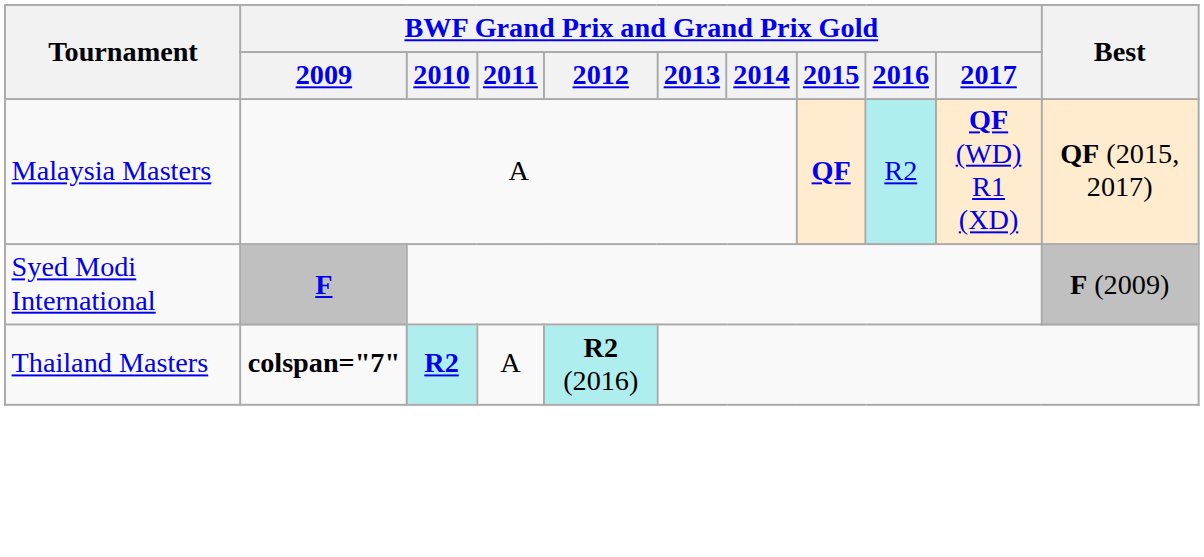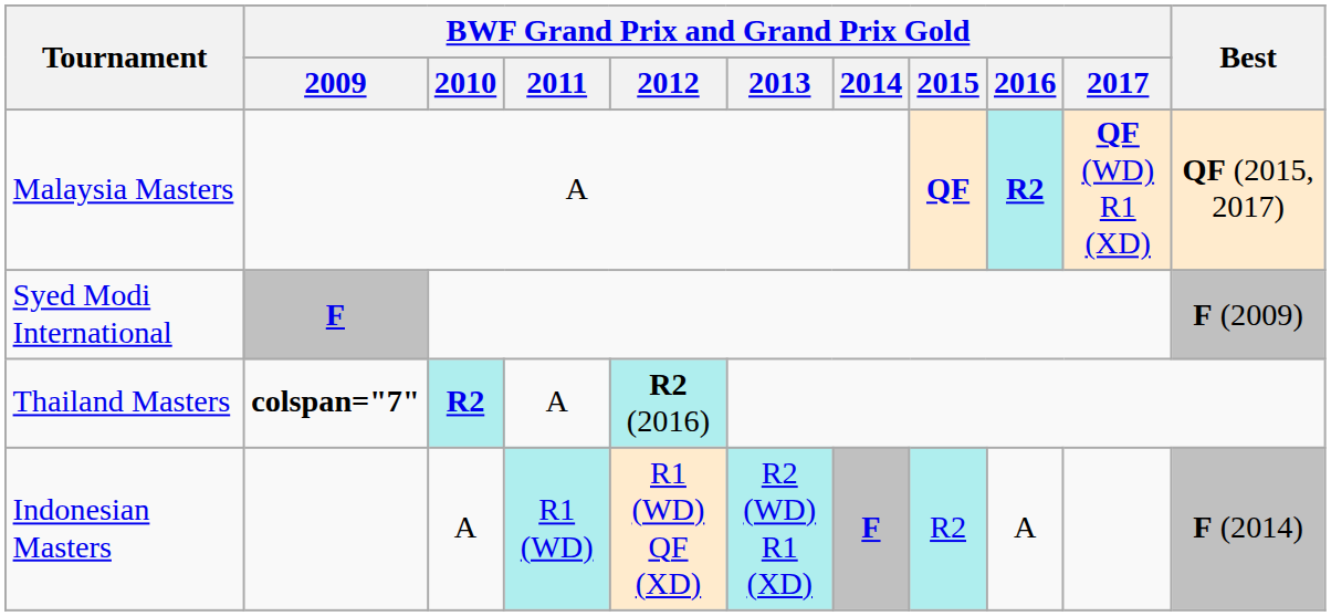Malaysia Masters | BWF Grand Prix and Grand Prix Gold / 2016: normal -> bold
+ row: Indonesian Masters | A | R1 (WD) | R1 (WD) QF (XD) | R2 (WD) R1 (XD) | F | R2 | A | F (2014)
